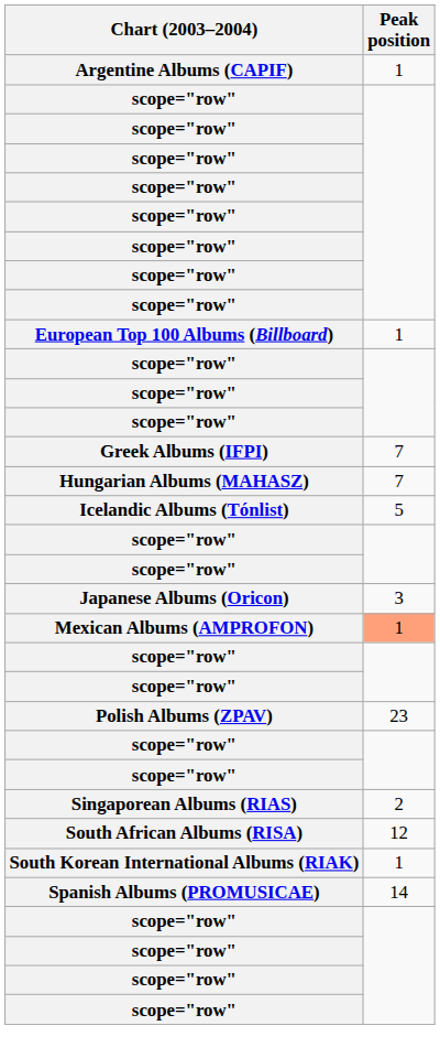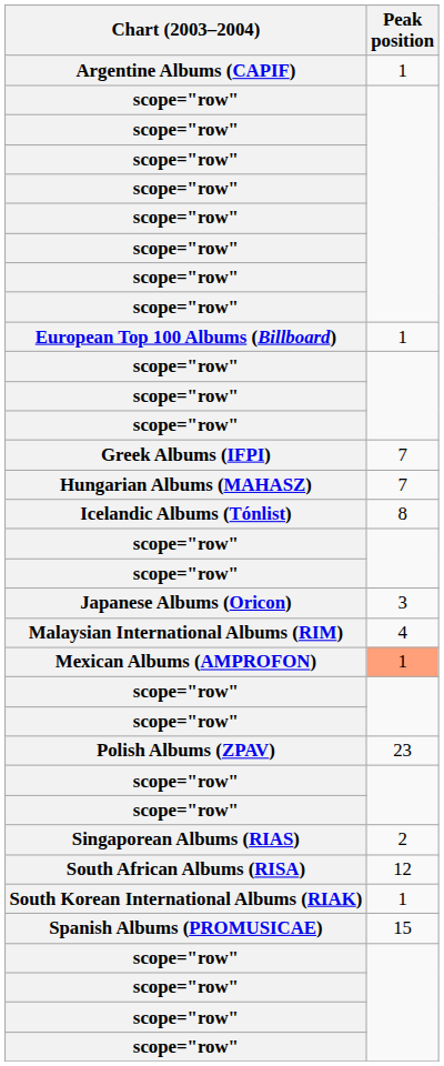Icelandic Albums (Tónlist) | Peak position: 5 -> 8
+ row: Malaysian International Albums (RIM) | 4
Spanish Albums (PROMUSICAE) | Peak position: 14 -> 15
